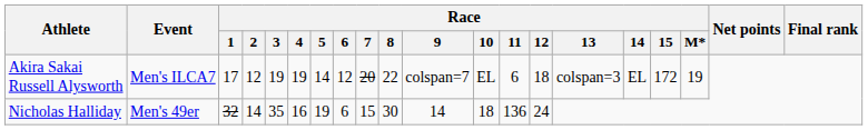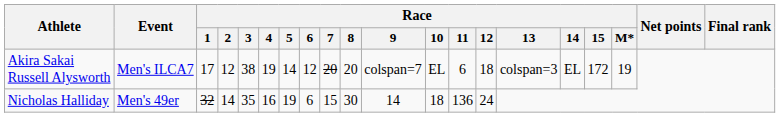Akira Sakai Russell Alysworth | Race / 3: 19 -> 38
Akira Sakai Russell Alysworth | Race / 8: 22 -> 20
